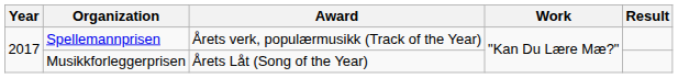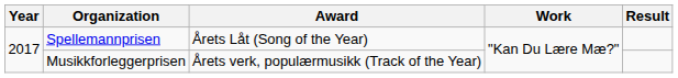Spellemannprisen | Award: Årets verk, populærmusikk (Track of the Year) -> Årets Låt (Song of the Year)
Musikkforleggerprisen | Award: Årets Låt (Song of the Year) -> Årets verk, populærmusikk (Track of the Year)
